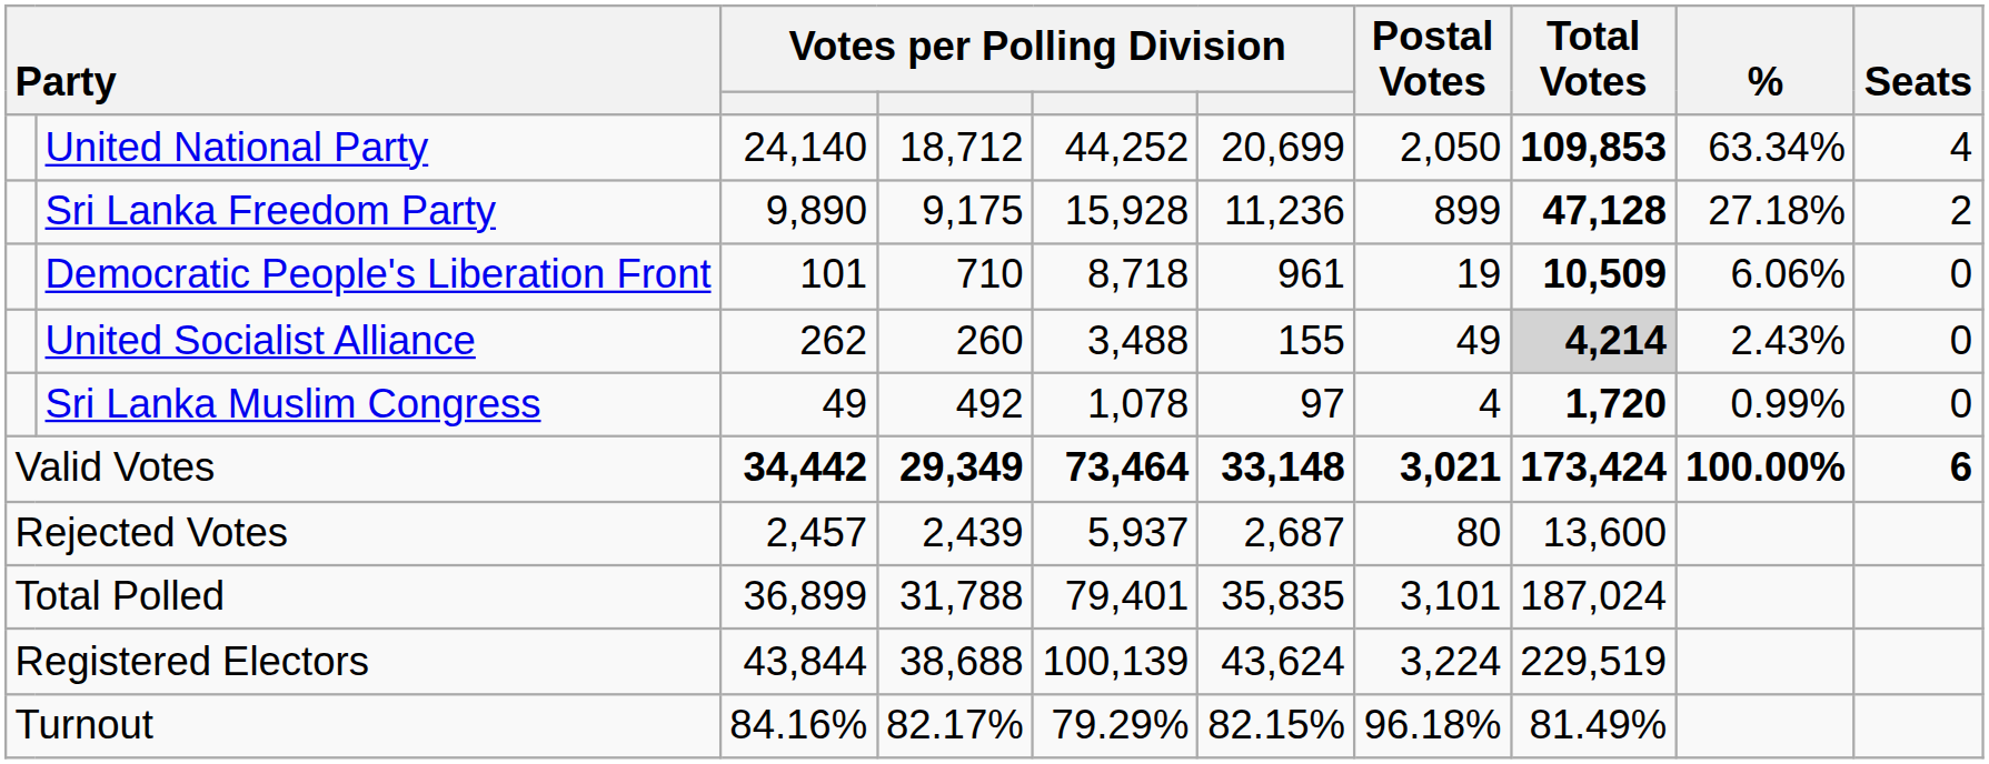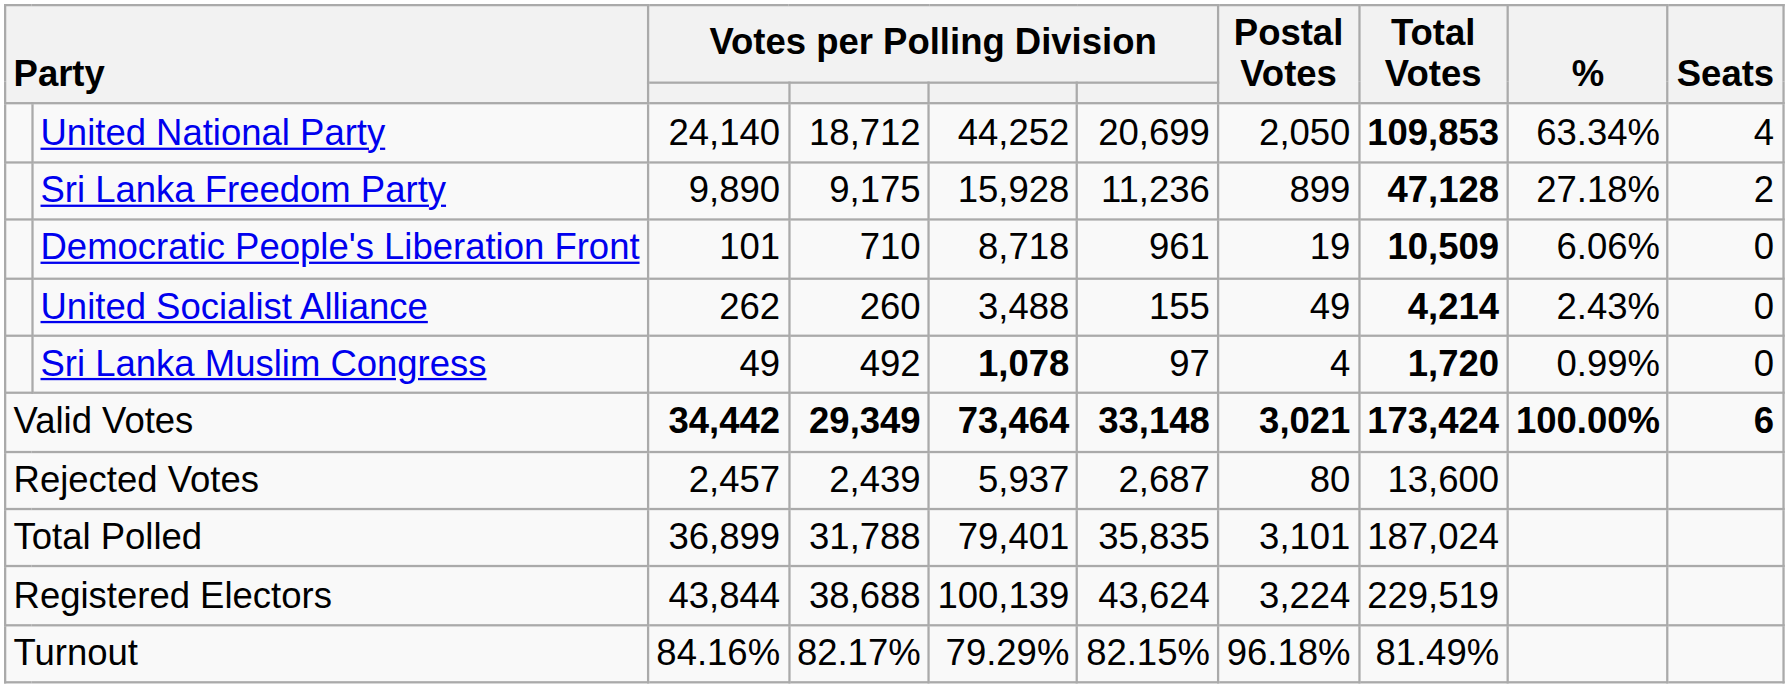United Socialist Alliance | Total Votes: lightgrey background -> no background
Sri Lanka Muslim Congress | column 5: normal -> bold
